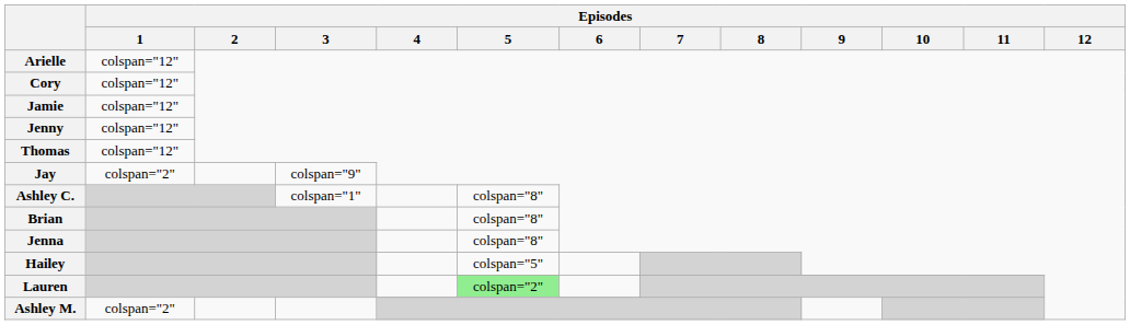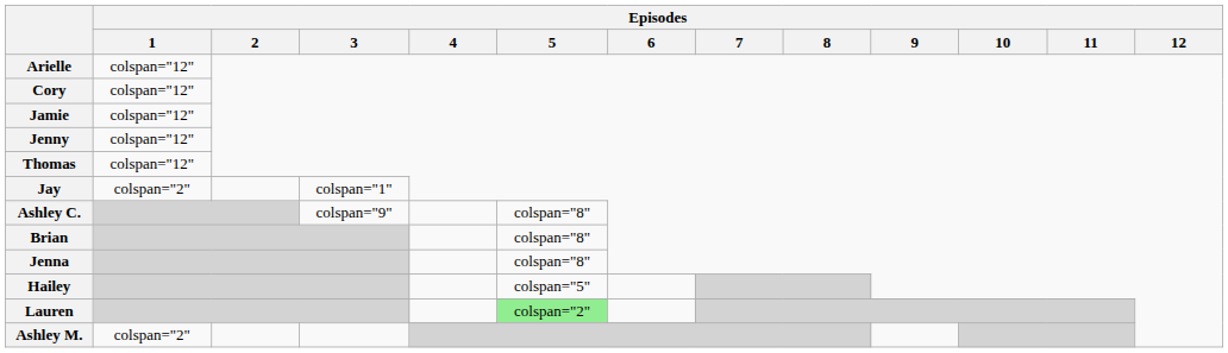Jay | Episodes / 3: colspan="9" -> colspan="1"
Ashley C. | Episodes / 3: colspan="1" -> colspan="9"
